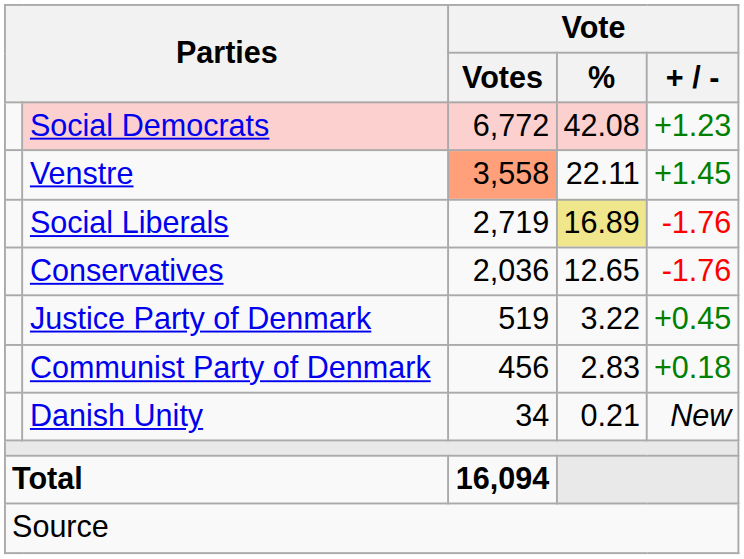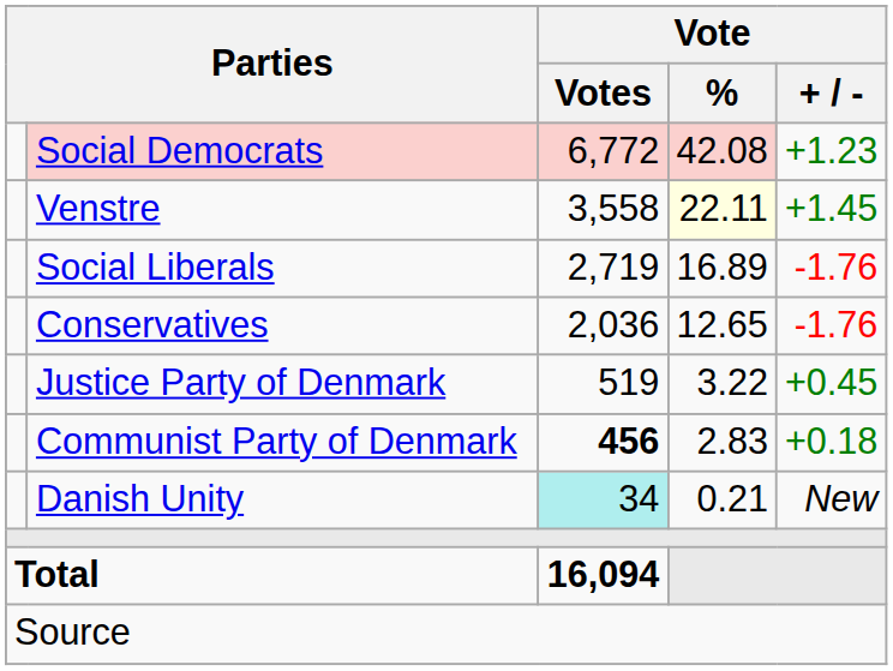Venstre | Vote / Votes: lightsalmon background -> no background
Venstre | Vote / %: no background -> lightyellow background
Social Liberals | Vote / %: khaki background -> no background
Communist Party of Denmark | Vote / Votes: normal -> bold
Danish Unity | Vote / Votes: no background -> paleturquoise background
